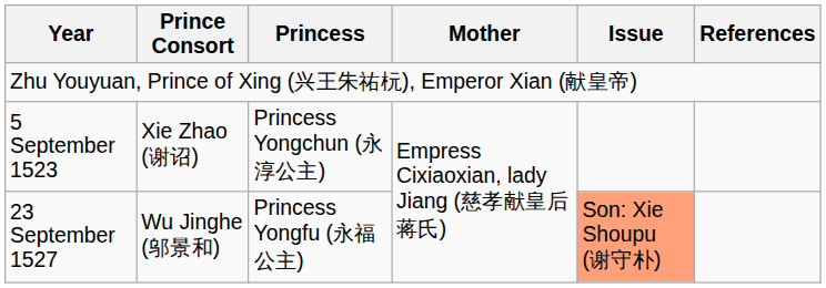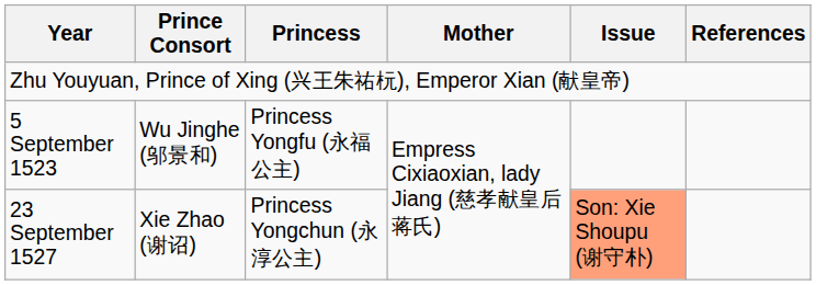5 September 1523 | Prince Consort: Xie Zhao (谢诏) -> Wu Jinghe (邬景和)
5 September 1523 | Princess: Princess Yongchun (永淳公主) -> Princess Yongfu (永福公主)
23 September 1527 | Prince Consort: Wu Jinghe (邬景和) -> Xie Zhao (谢诏)
23 September 1527 | Princess: Princess Yongfu (永福公主) -> Princess Yongchun (永淳公主)
